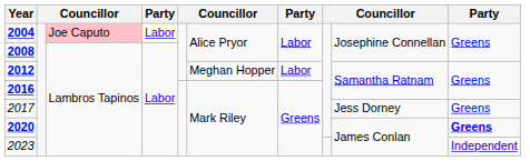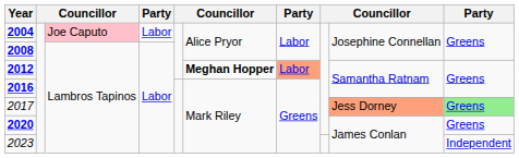2004 | column 4: lightyellow background -> no background
2012 | column 6: normal -> bold
2012 | column 7: no background -> lightsalmon background
2017 | column 9: no background -> lightsalmon background
2017 | column 10: no background -> lightgreen background
2020 | column 10: bold -> normal
